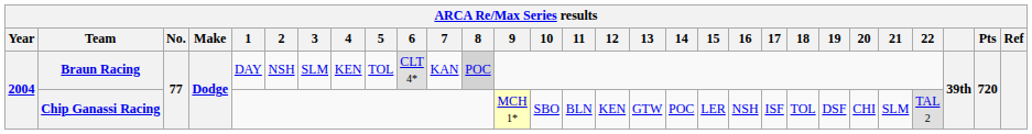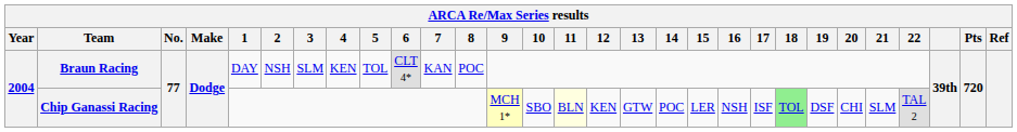Braun Racing | 8: lightgrey background -> no background
Chip Ganassi Racing | 11: no background -> lightyellow background
Chip Ganassi Racing | 18: no background -> lightgreen background
